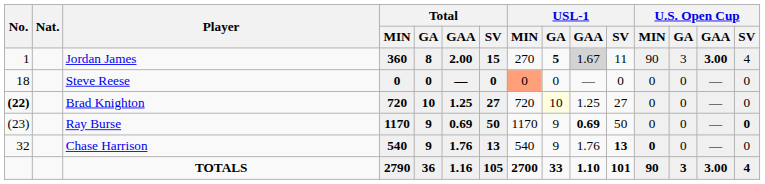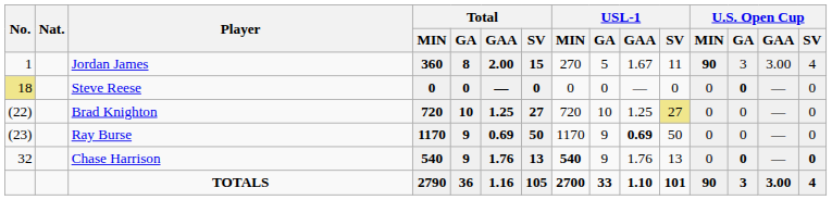Jordan James | USL-1 / GA: bold -> normal
Jordan James | USL-1 / GAA: lightgrey background -> no background
Jordan James | U.S. Open Cup / MIN: normal -> bold
Jordan James | U.S. Open Cup / GAA: bold -> normal
Steve Reese | No.: no background -> khaki background
Steve Reese | USL-1 / MIN: lightsalmon background -> no background
Steve Reese | U.S. Open Cup / GA: normal -> bold
Brad Knighton | No.: bold -> normal
Brad Knighton | USL-1 / GA: lightyellow background -> no background
Brad Knighton | USL-1 / SV: no background -> khaki background
Ray Burse | U.S. Open Cup / SV: bold -> normal
Chase Harrison | USL-1 / MIN: normal -> bold
Chase Harrison | USL-1 / SV: bold -> normal
Chase Harrison | U.S. Open Cup / MIN: bold -> normal
Chase Harrison | U.S. Open Cup / GA: normal -> bold
Chase Harrison | U.S. Open Cup / SV: normal -> bold
